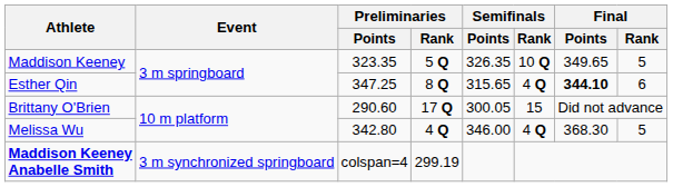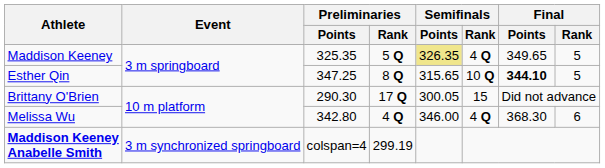Maddison Keeney | Preliminaries / Points: 323.35 -> 325.35
Maddison Keeney | Semifinals / Points: no background -> khaki background
Maddison Keeney | Semifinals / Rank: 10 Q -> 4 Q
Esther Qin | Semifinals / Rank: 4 Q -> 10 Q
Esther Qin | Final / Rank: 6 -> 5
Brittany O'Brien | Preliminaries / Points: 290.60 -> 290.30
Melissa Wu | Final / Rank: 5 -> 6
